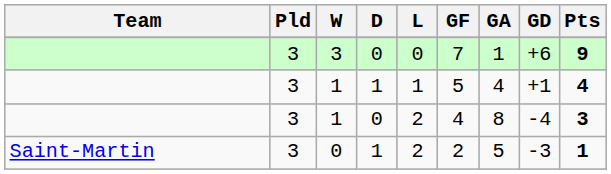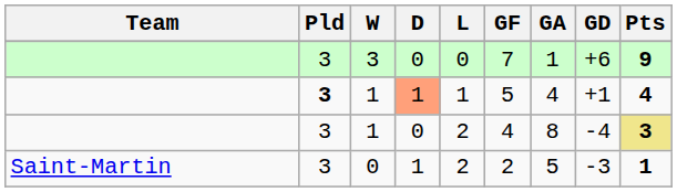row 3 | Pld: normal -> bold
row 3 | D: no background -> lightsalmon background
row 4 | Pts: no background -> khaki background
